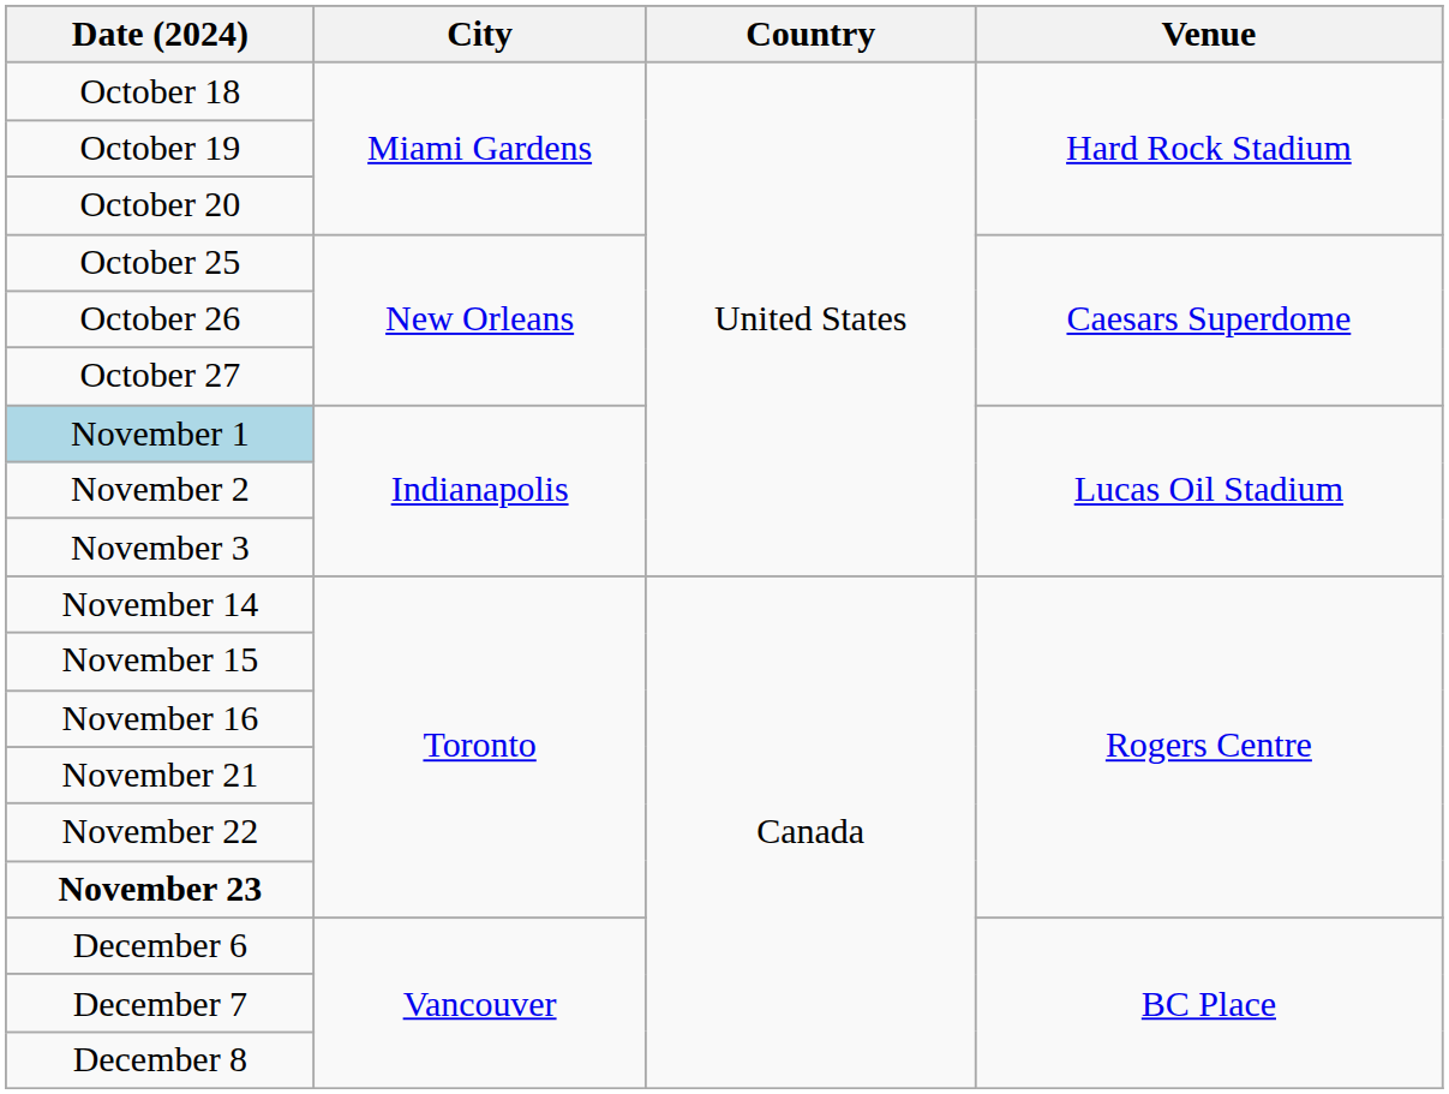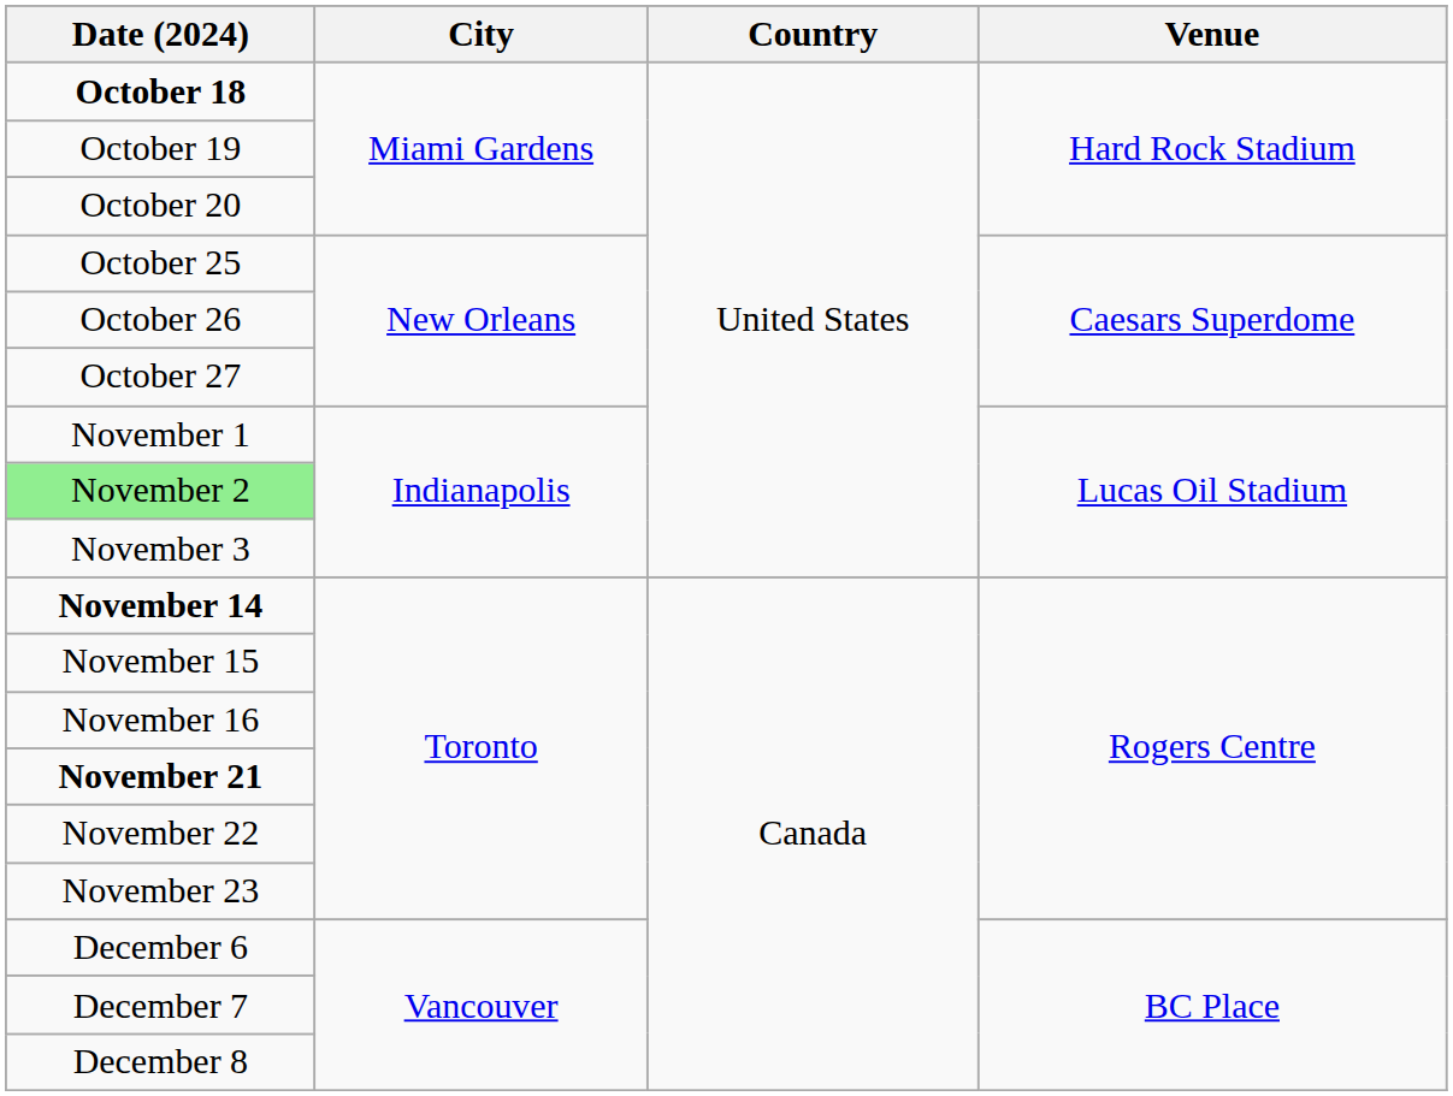October 18 | Date (2024): normal -> bold
November 1 | Date (2024): lightblue background -> no background
November 2 | Date (2024): no background -> lightgreen background
November 14 | Date (2024): normal -> bold
November 21 | Date (2024): normal -> bold
November 23 | Date (2024): bold -> normal
